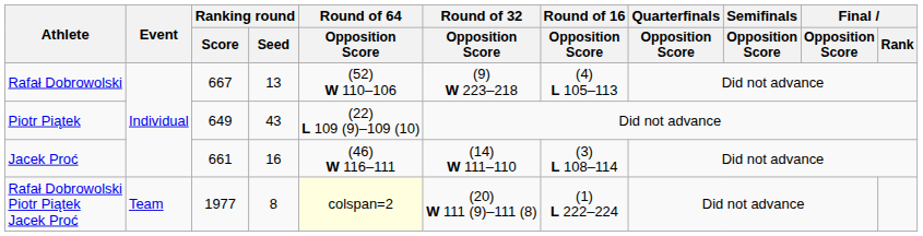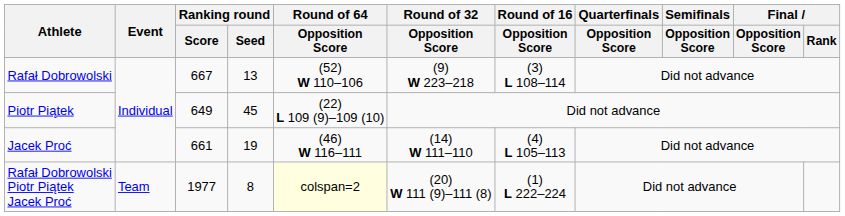Rafał Dobrowolski | Round of 16 / Opposition Score: (4) L 105–113 -> (3) L 108–114
Piotr Piątek | Ranking round / Seed: 43 -> 45
Jacek Proć | Ranking round / Seed: 16 -> 19
Jacek Proć | Round of 16 / Opposition Score: (3) L 108–114 -> (4) L 105–113
